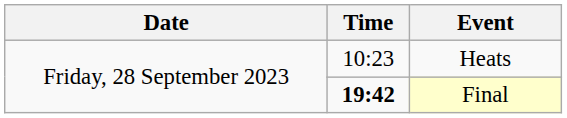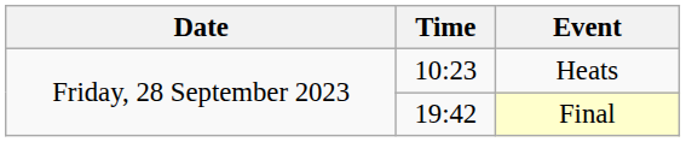Final | Time: bold -> normal
